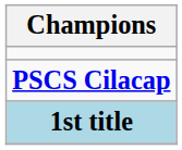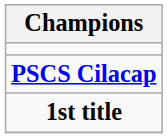row 4 | column 1: lightblue background -> no background
